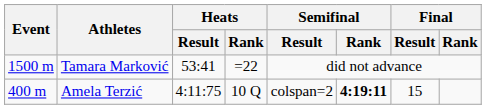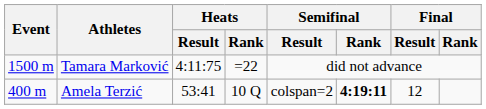Tamara Marković | Heats / Result: 53:41 -> 4:11:75
Amela Terzić | Heats / Result: 4:11:75 -> 53:41
Amela Terzić | Final / Result: 15 -> 12
